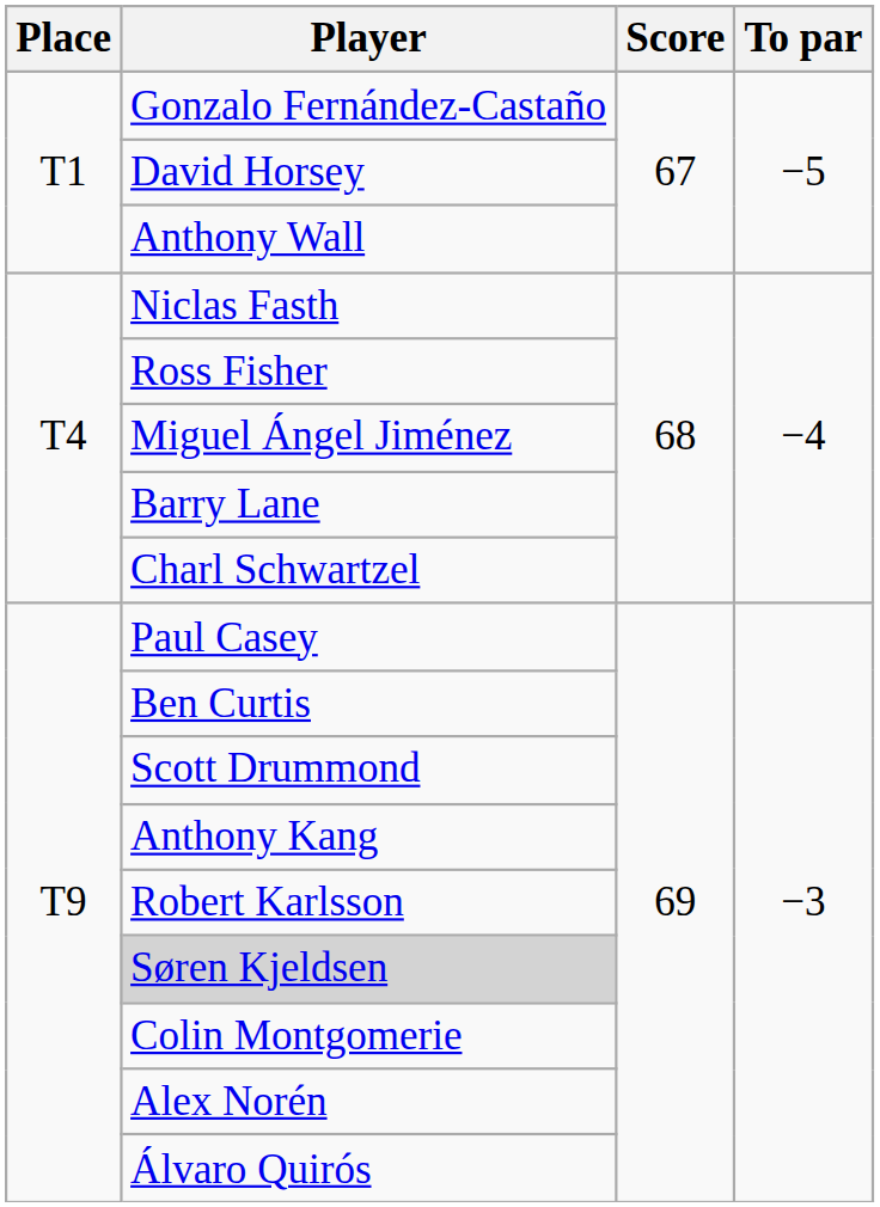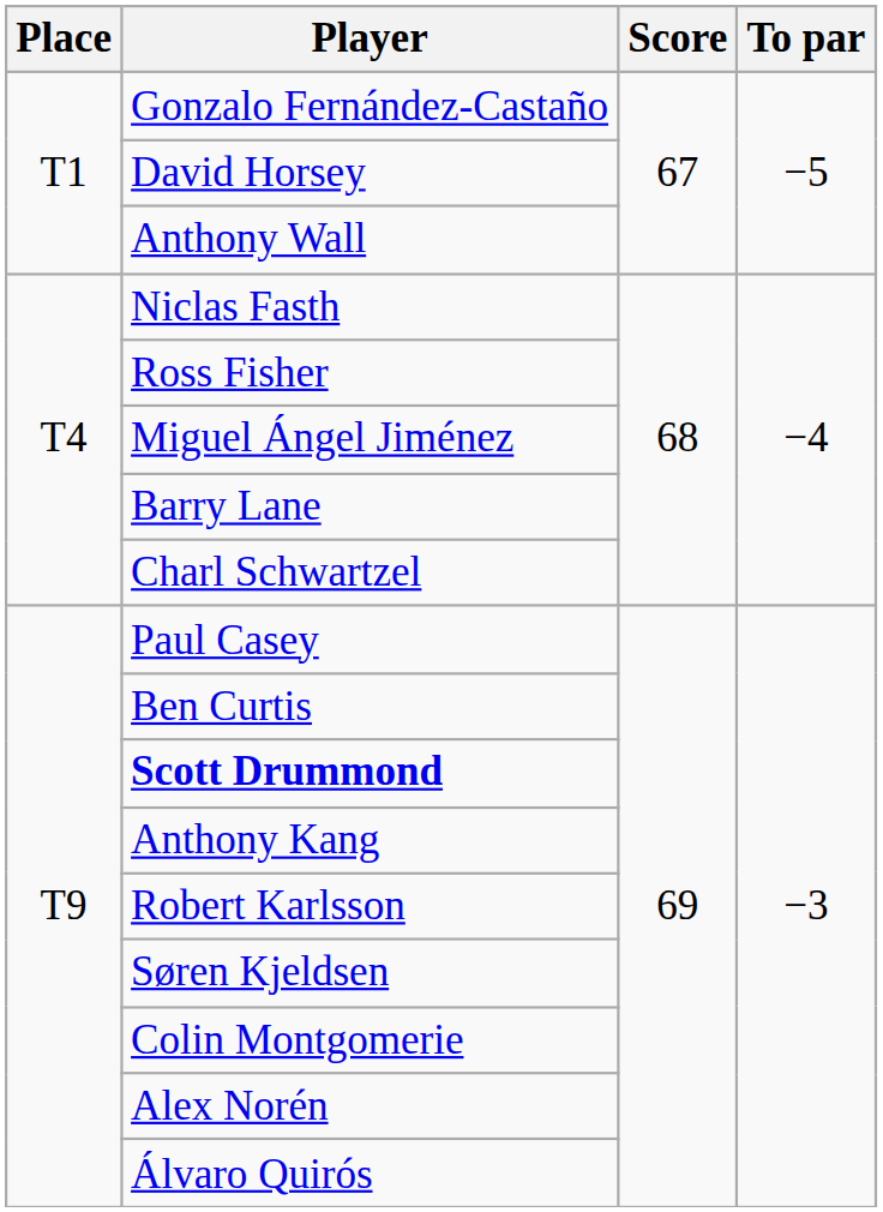Scott Drummond | Player: normal -> bold
Søren Kjeldsen | Player: lightgrey background -> no background
